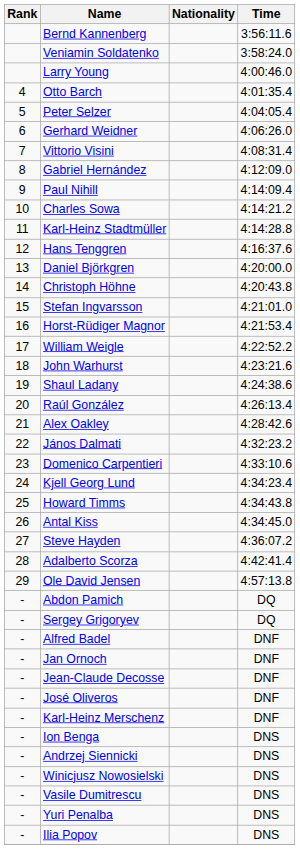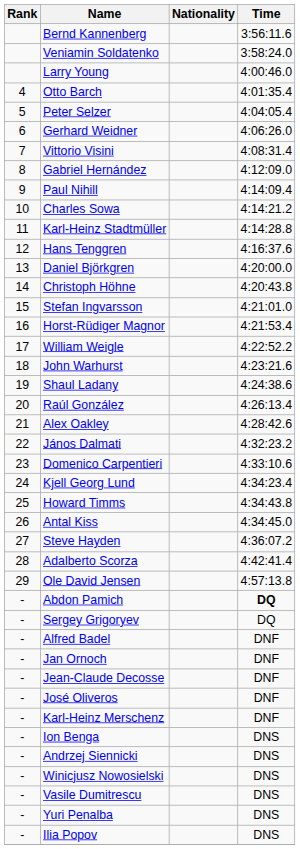Abdon Pamich | Time: normal -> bold
